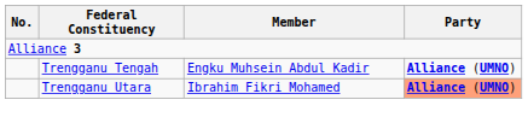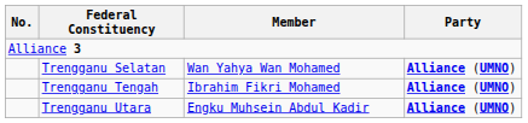+ row: Trengganu Selatan | Wan Yahya Wan Mohamed | Alliance (UMNO)
Trengganu Tengah | Member: Engku Muhsein Abdul Kadir -> Ibrahim Fikri Mohamed
Trengganu Utara | Member: Ibrahim Fikri Mohamed -> Engku Muhsein Abdul Kadir
Trengganu Utara | Party: lightsalmon background -> no background
